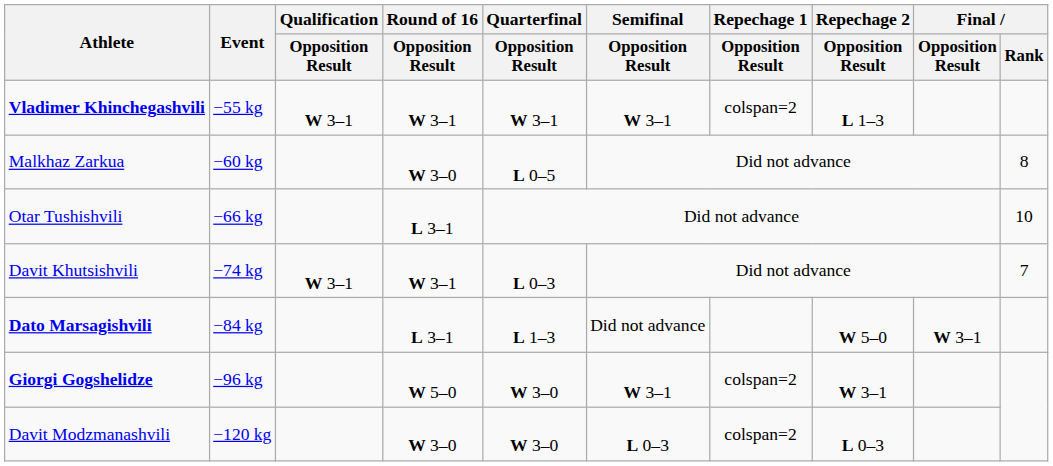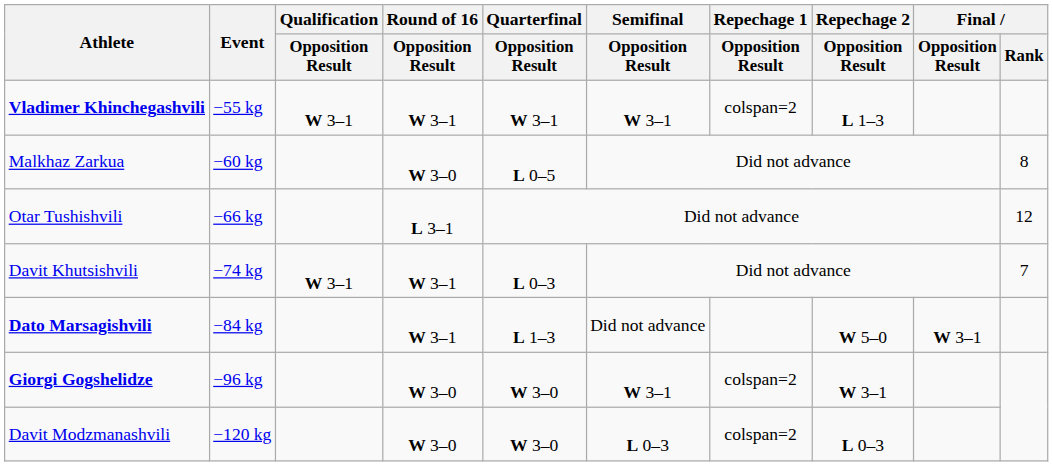Otar Tushishvili | Final / Rank: 10 -> 12
Dato Marsagishvili | Round of 16 / Opposition Result: L 3–1 -> W 3–1
Giorgi Gogshelidze | Round of 16 / Opposition Result: W 5–0 -> W 3–0
